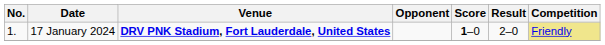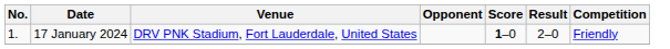17 January 2024 | Venue: bold -> normal
17 January 2024 | Competition: khaki background -> no background
